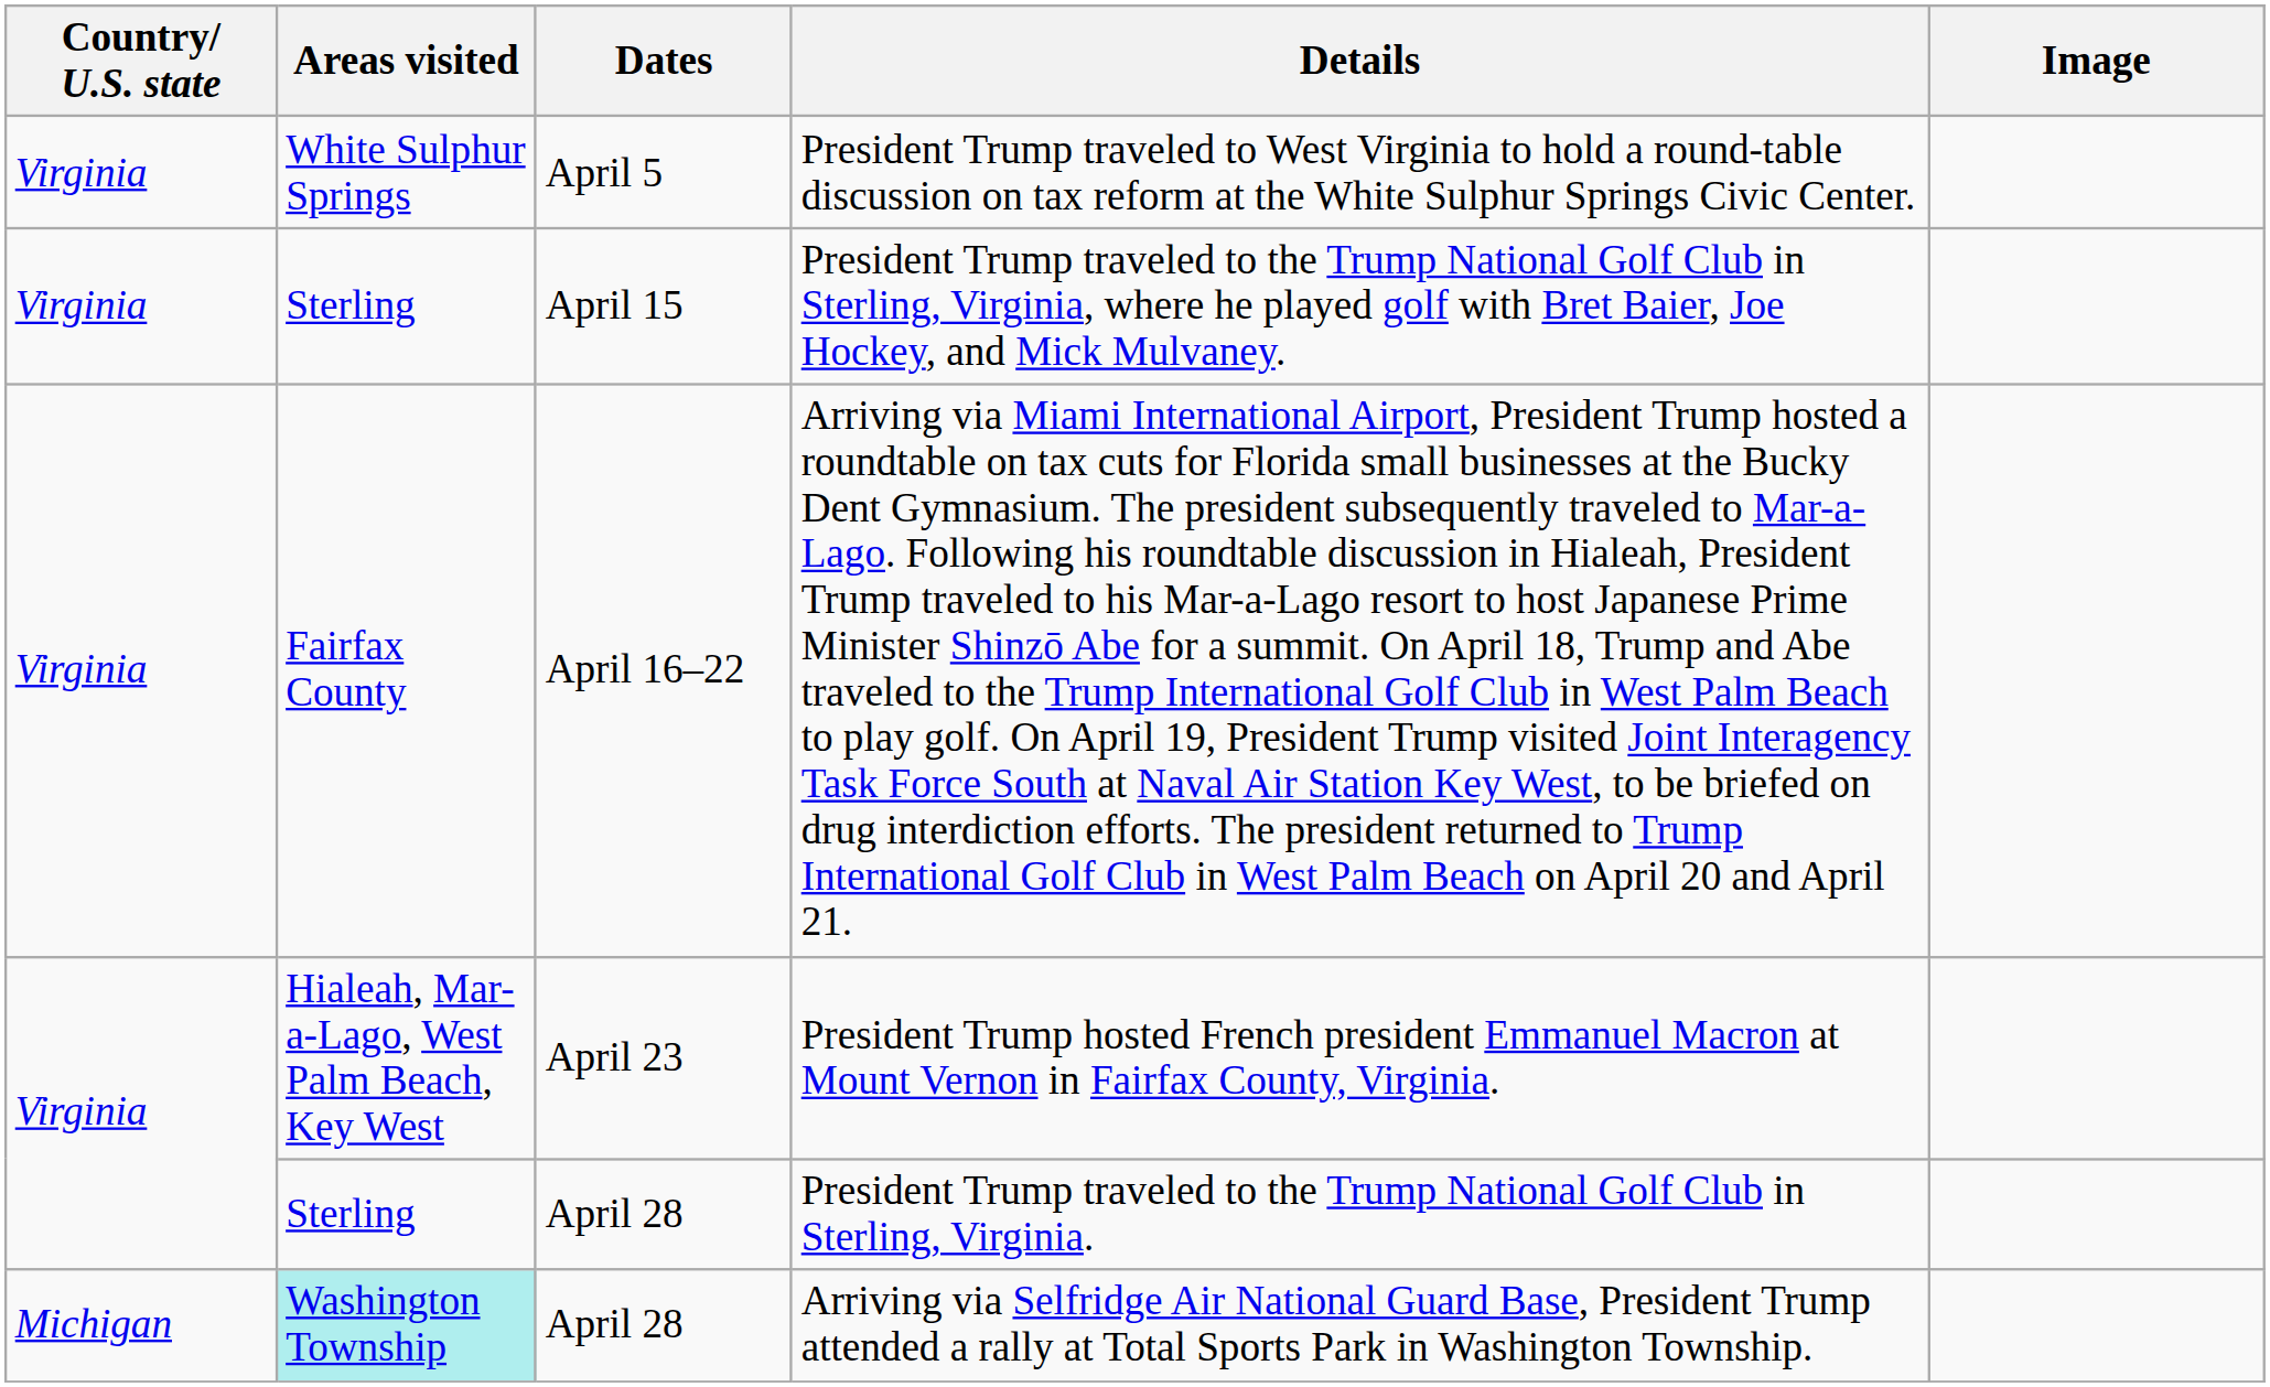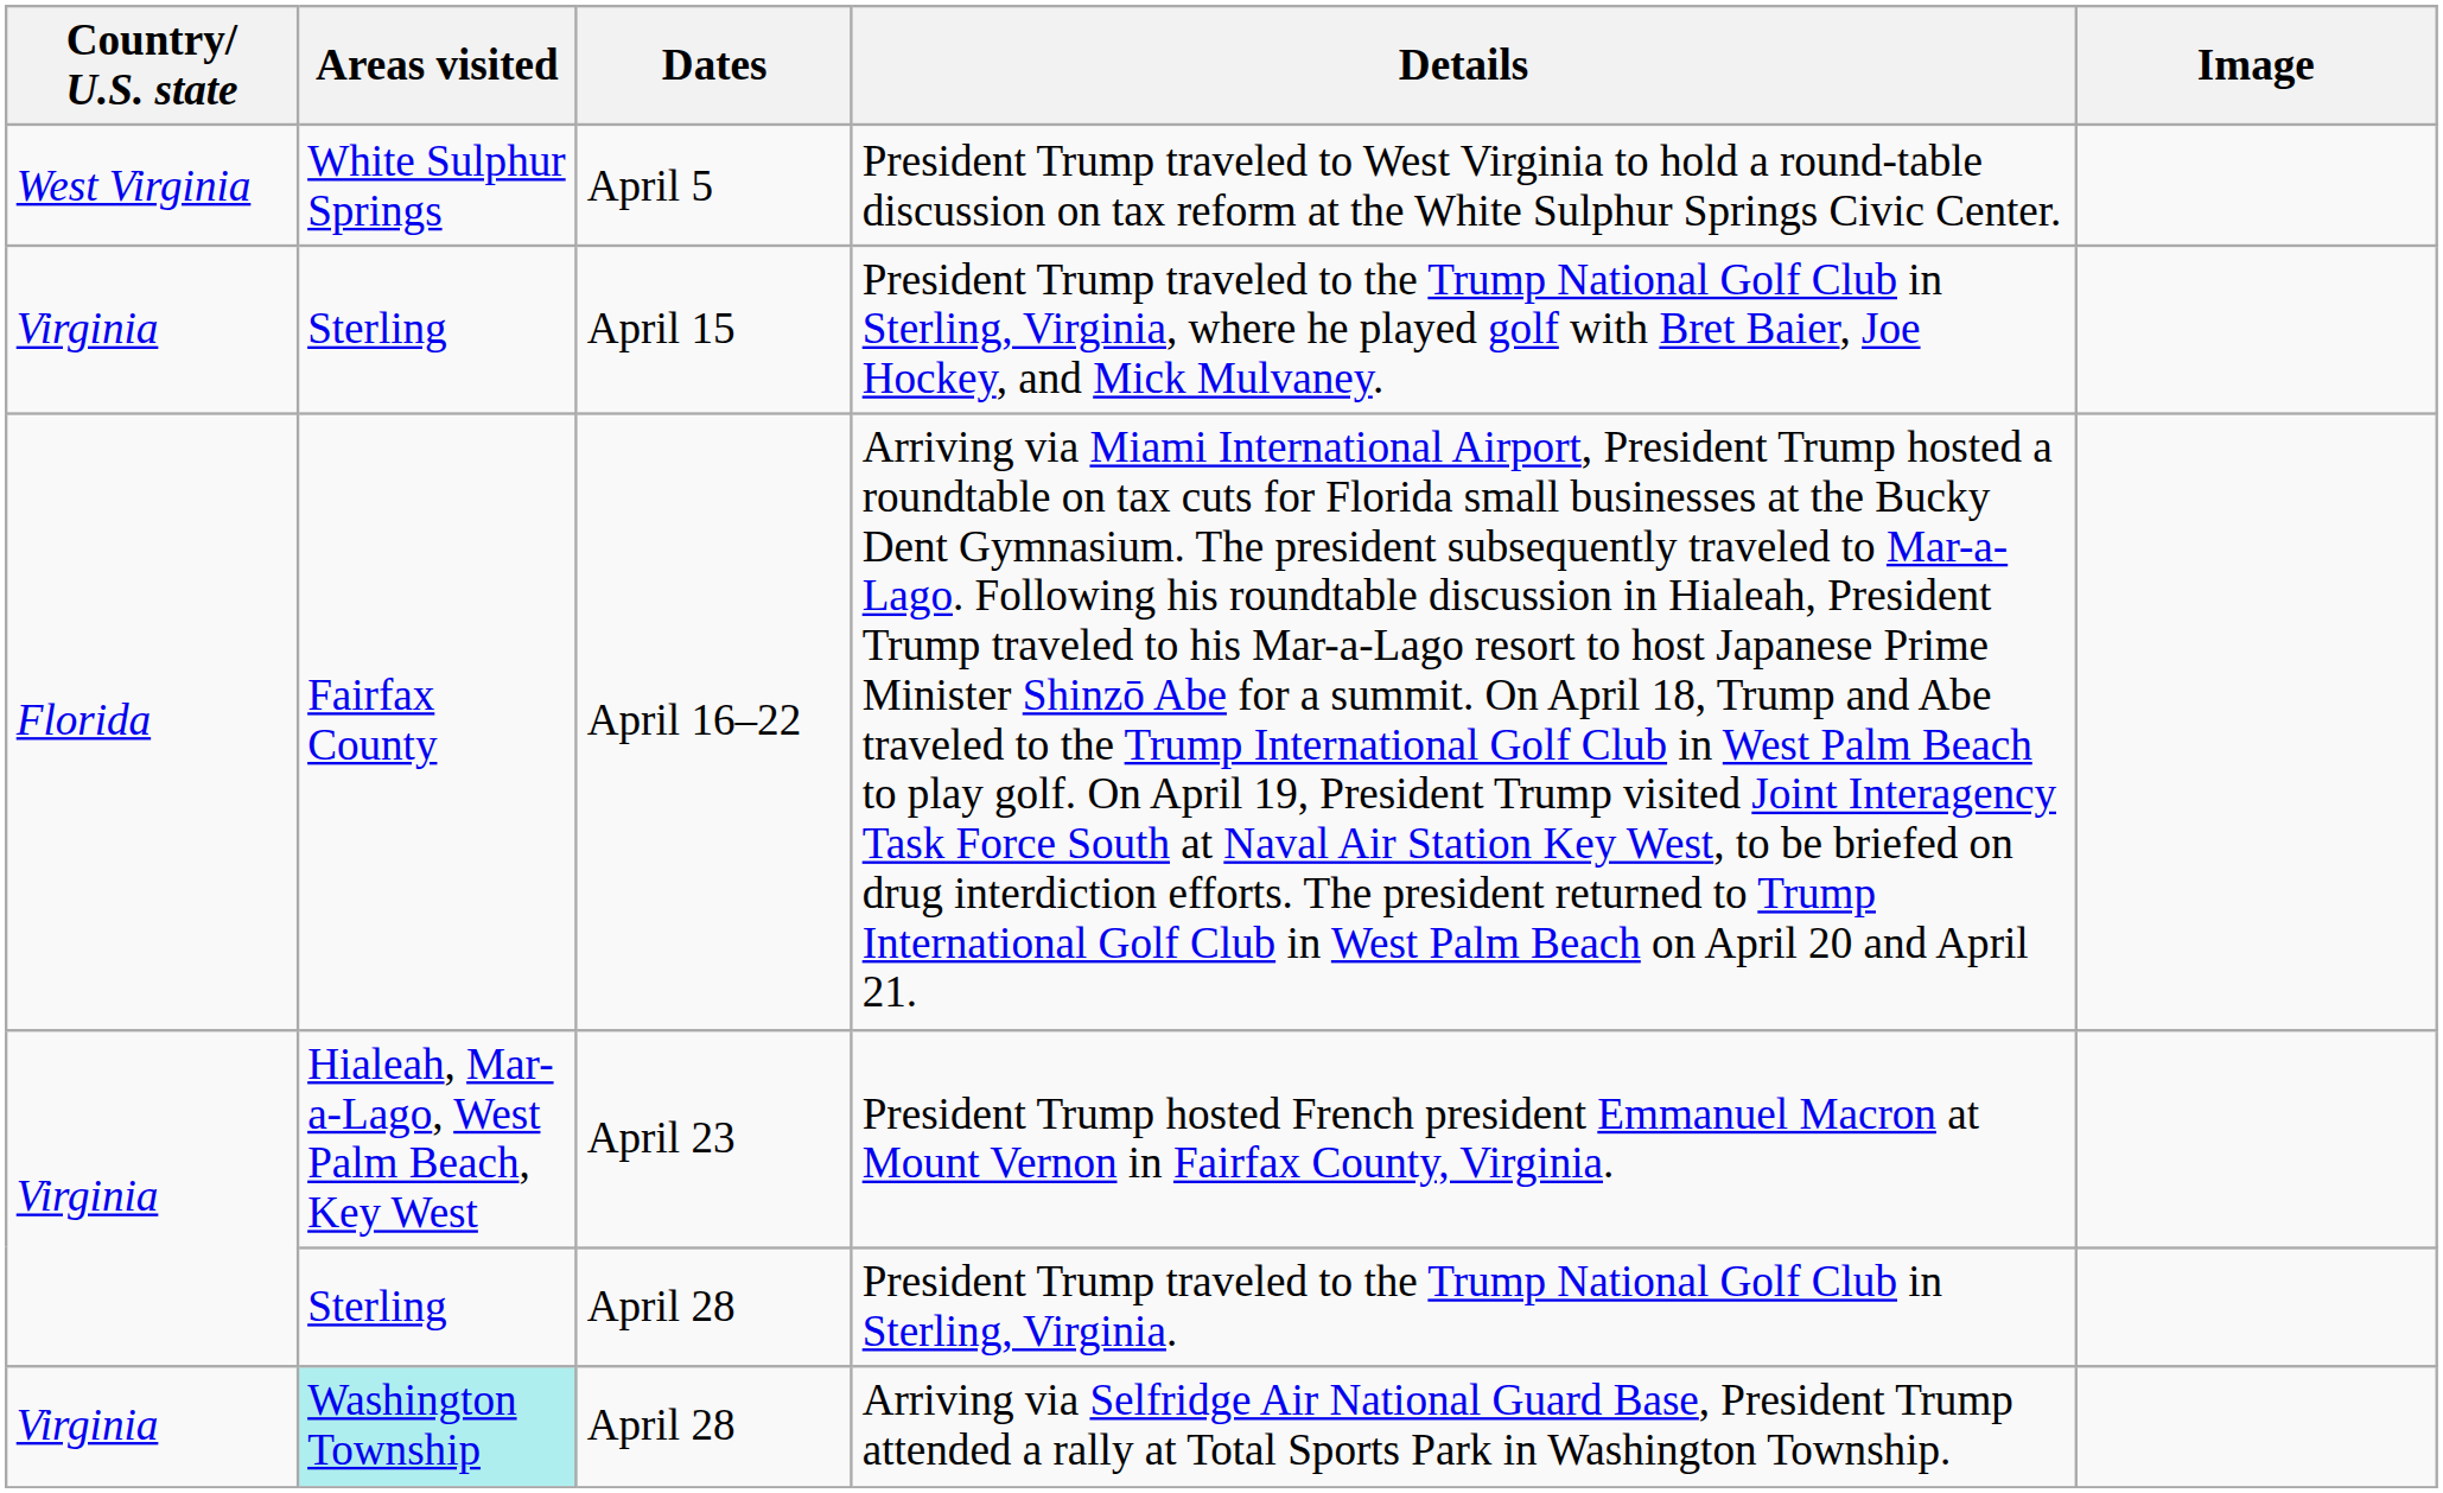row 2 | Country/ U.S. state: Virginia -> West Virginia
row 4 | Country/ U.S. state: Virginia -> Florida
row 7 | Country/ U.S. state: Michigan -> Virginia
